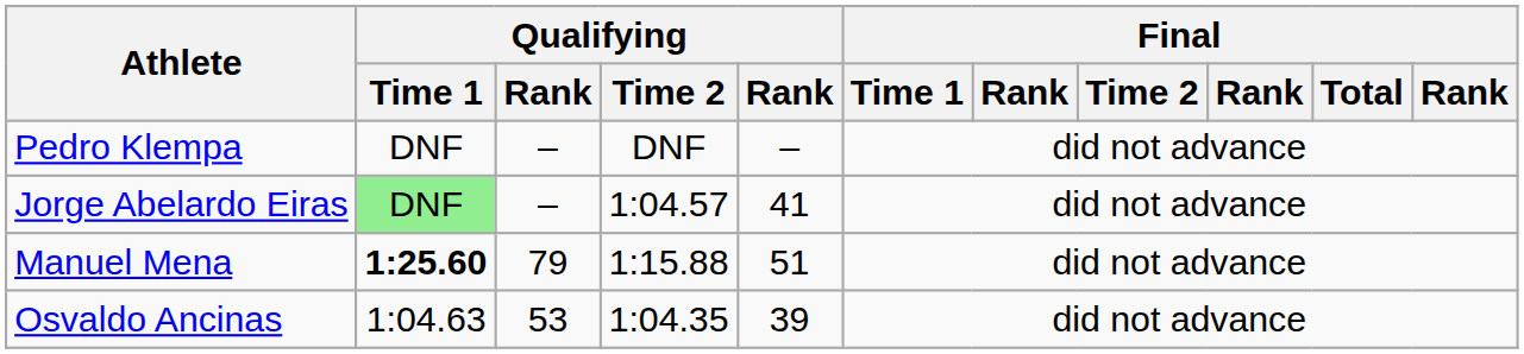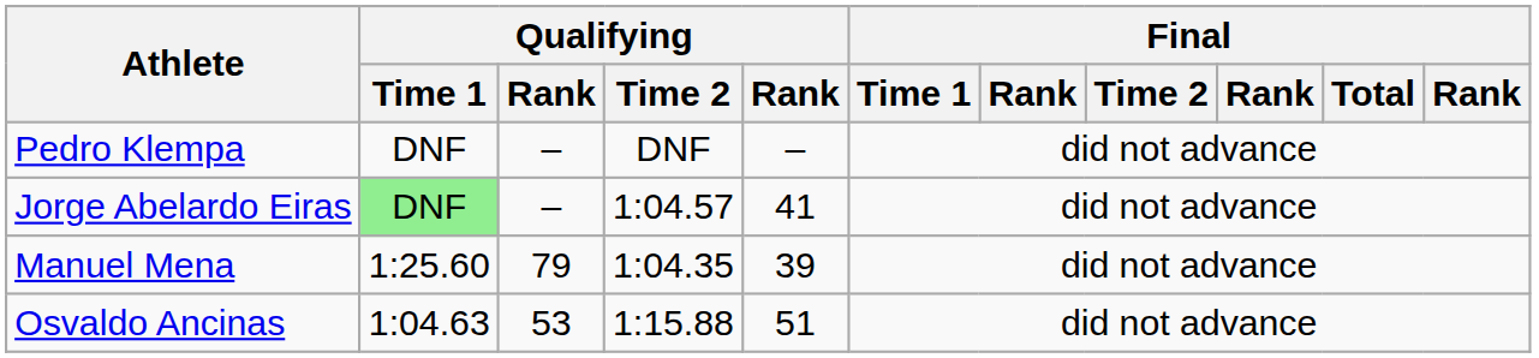Manuel Mena | Qualifying / Time 1: bold -> normal
Manuel Mena | Qualifying / Time 2: 1:15.88 -> 1:04.35
Manuel Mena | column 5: 51 -> 39
Osvaldo Ancinas | Qualifying / Time 2: 1:04.35 -> 1:15.88
Osvaldo Ancinas | column 5: 39 -> 51
